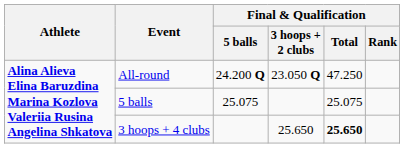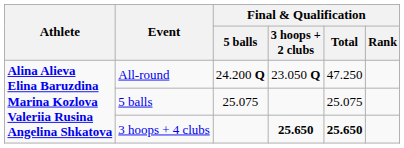3 hoops + 4 clubs | Final & Qualification / 3 hoops + 2 clubs: normal -> bold
